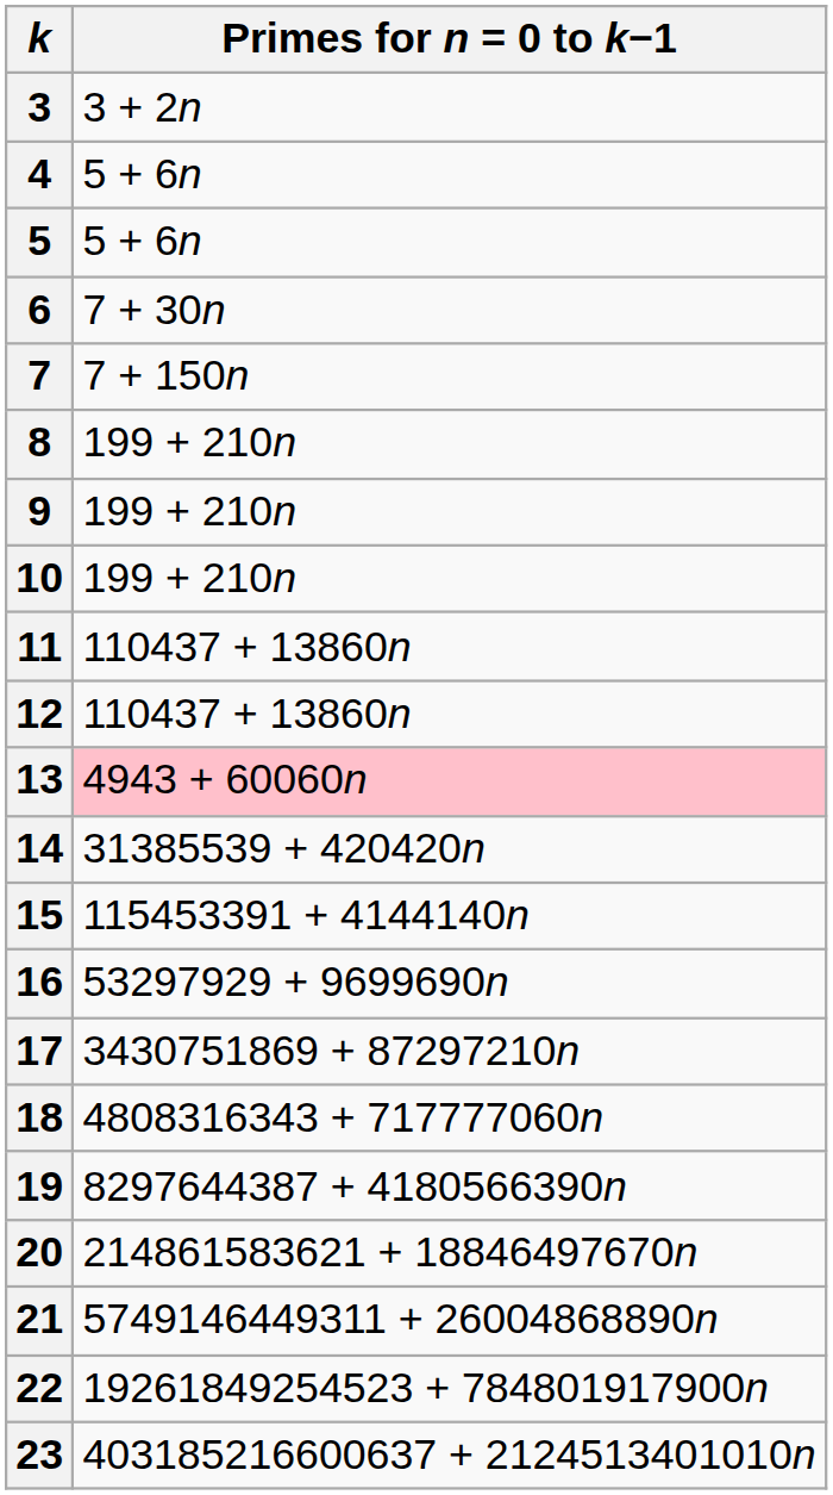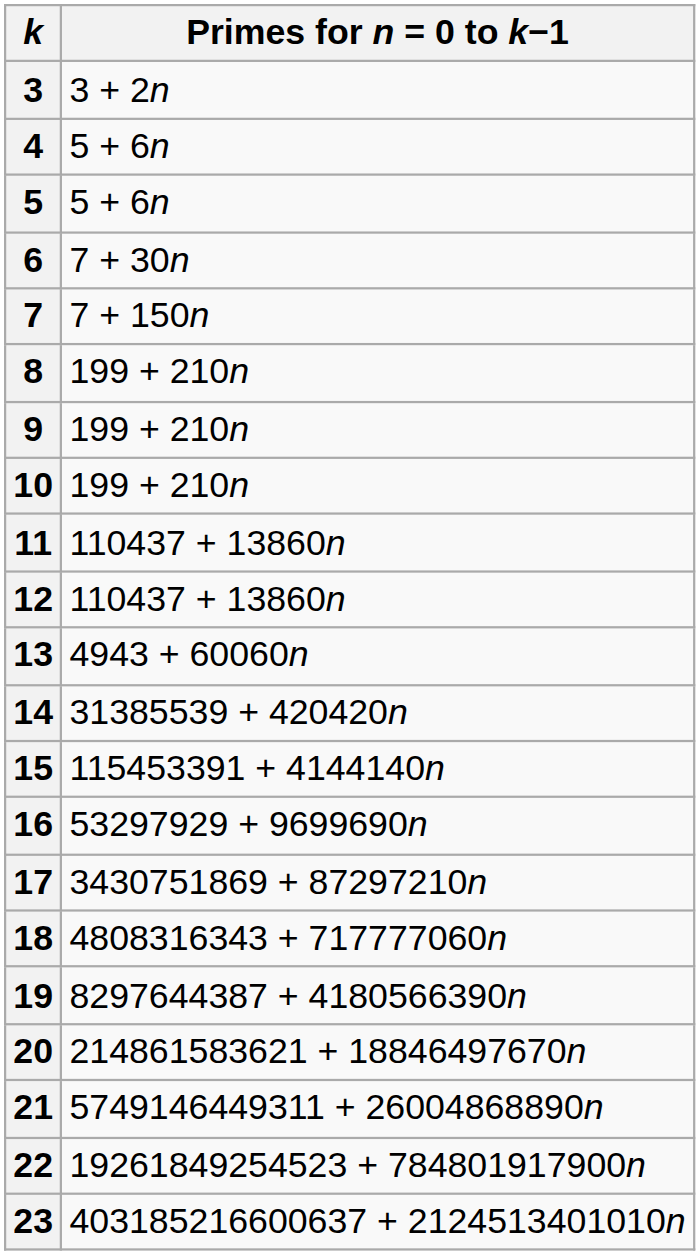13 | Primes for n = 0 to k−1: pink background -> no background
